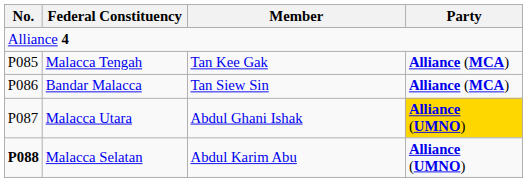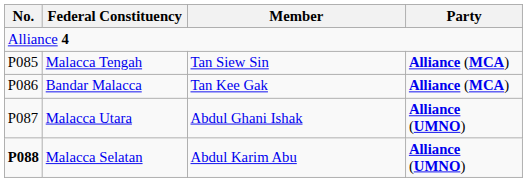Malacca Tengah | Member: Tan Kee Gak -> Tan Siew Sin
Bandar Malacca | Member: Tan Siew Sin -> Tan Kee Gak
Malacca Utara | Party: gold background -> no background
